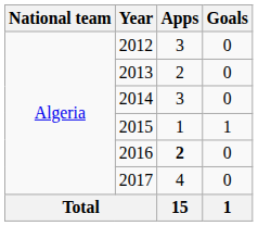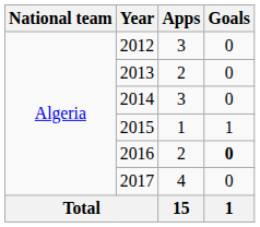2016 | Apps: bold -> normal
2016 | Goals: normal -> bold
